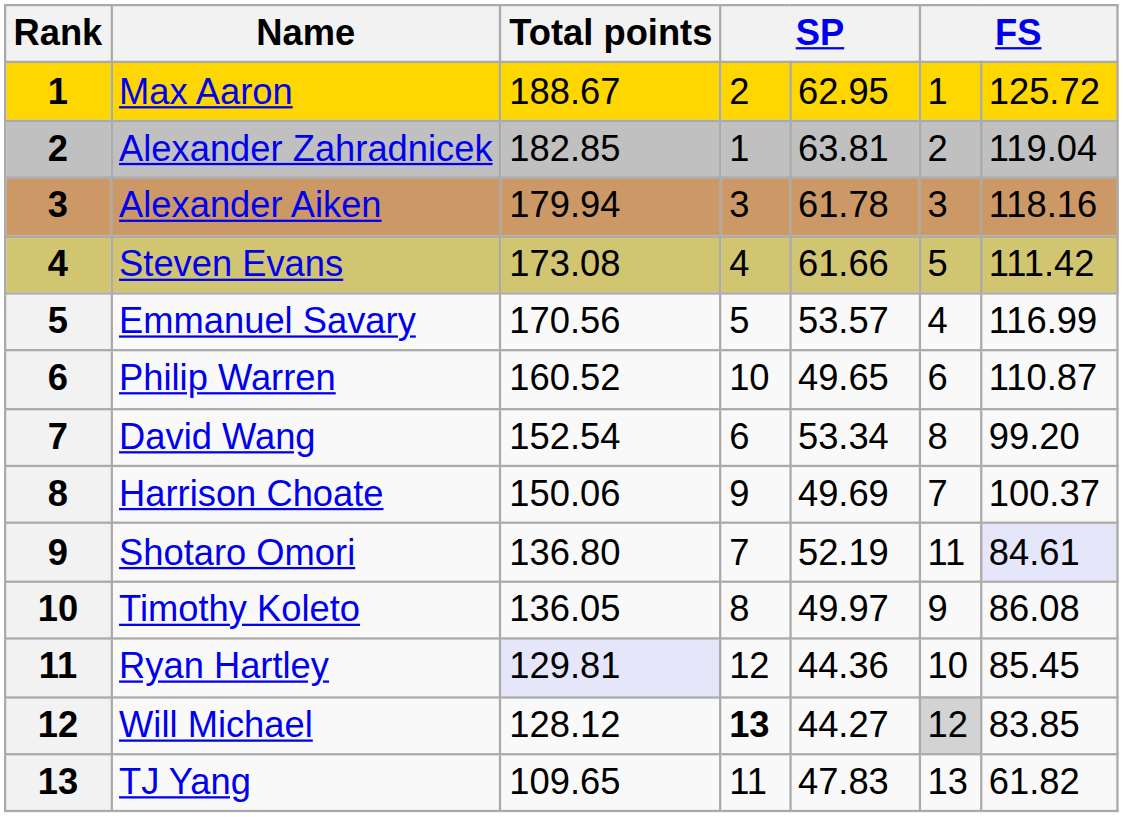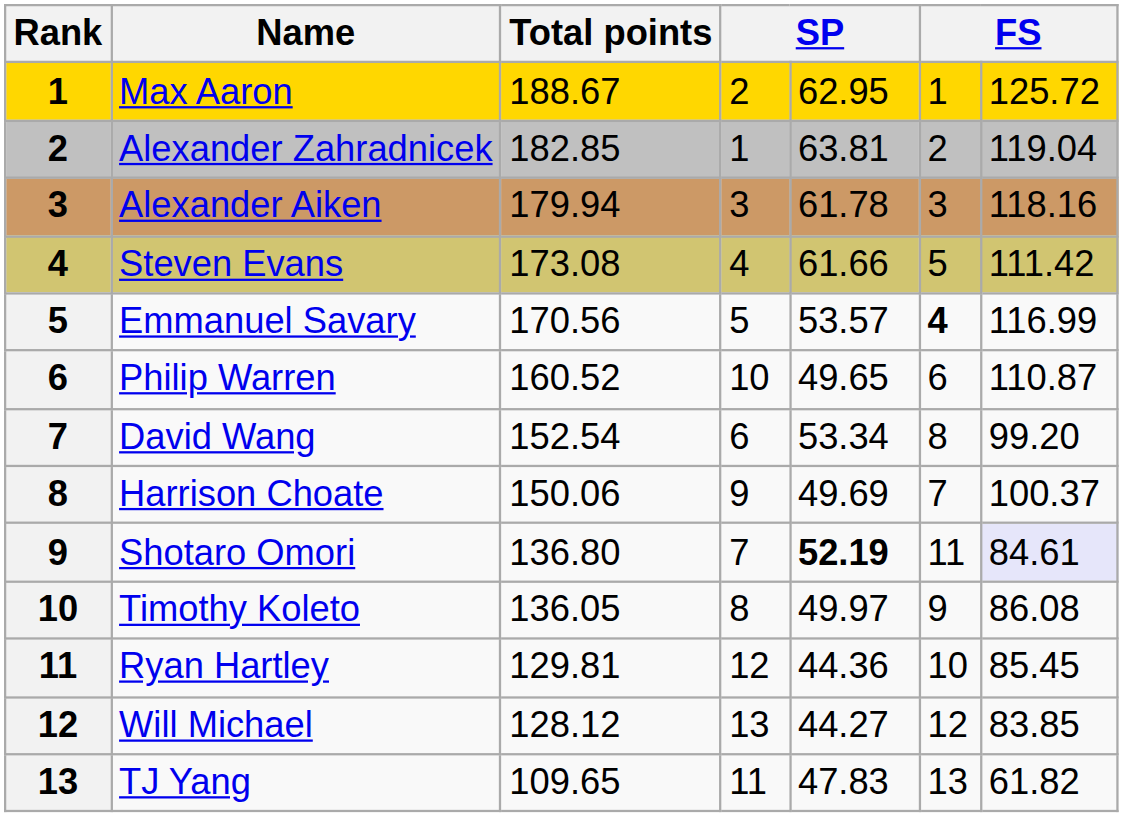Emmanuel Savary | column 6: normal -> bold
Shotaro Omori | column 5: normal -> bold
Ryan Hartley | Total points: lavender background -> no background
Will Michael | column 4: bold -> normal
Will Michael | column 6: lightgrey background -> no background
